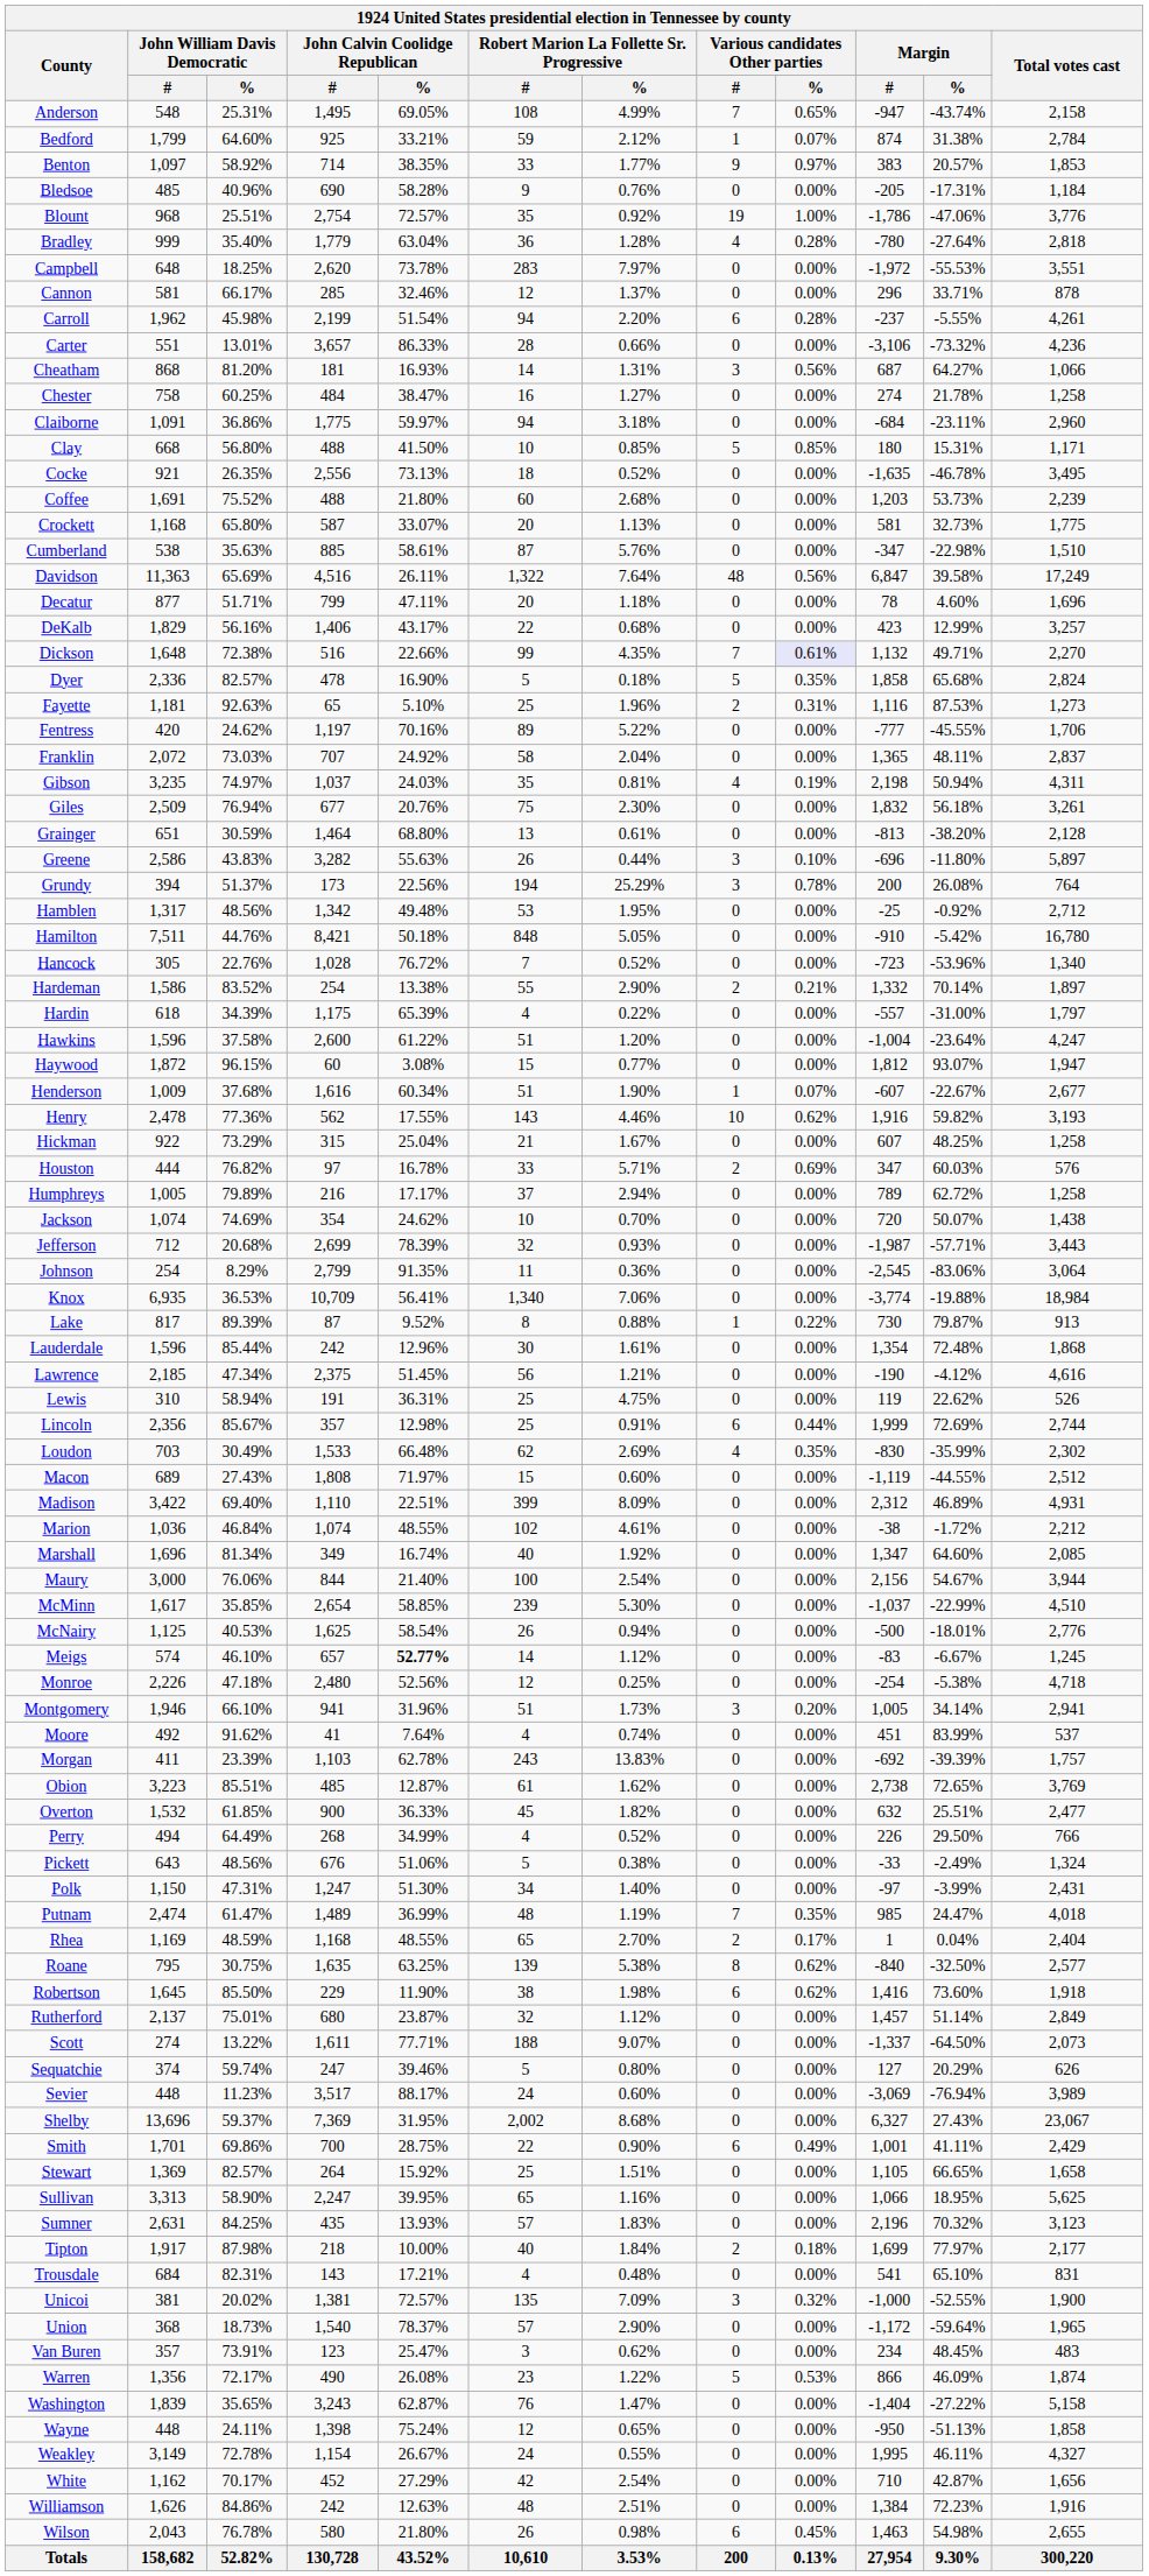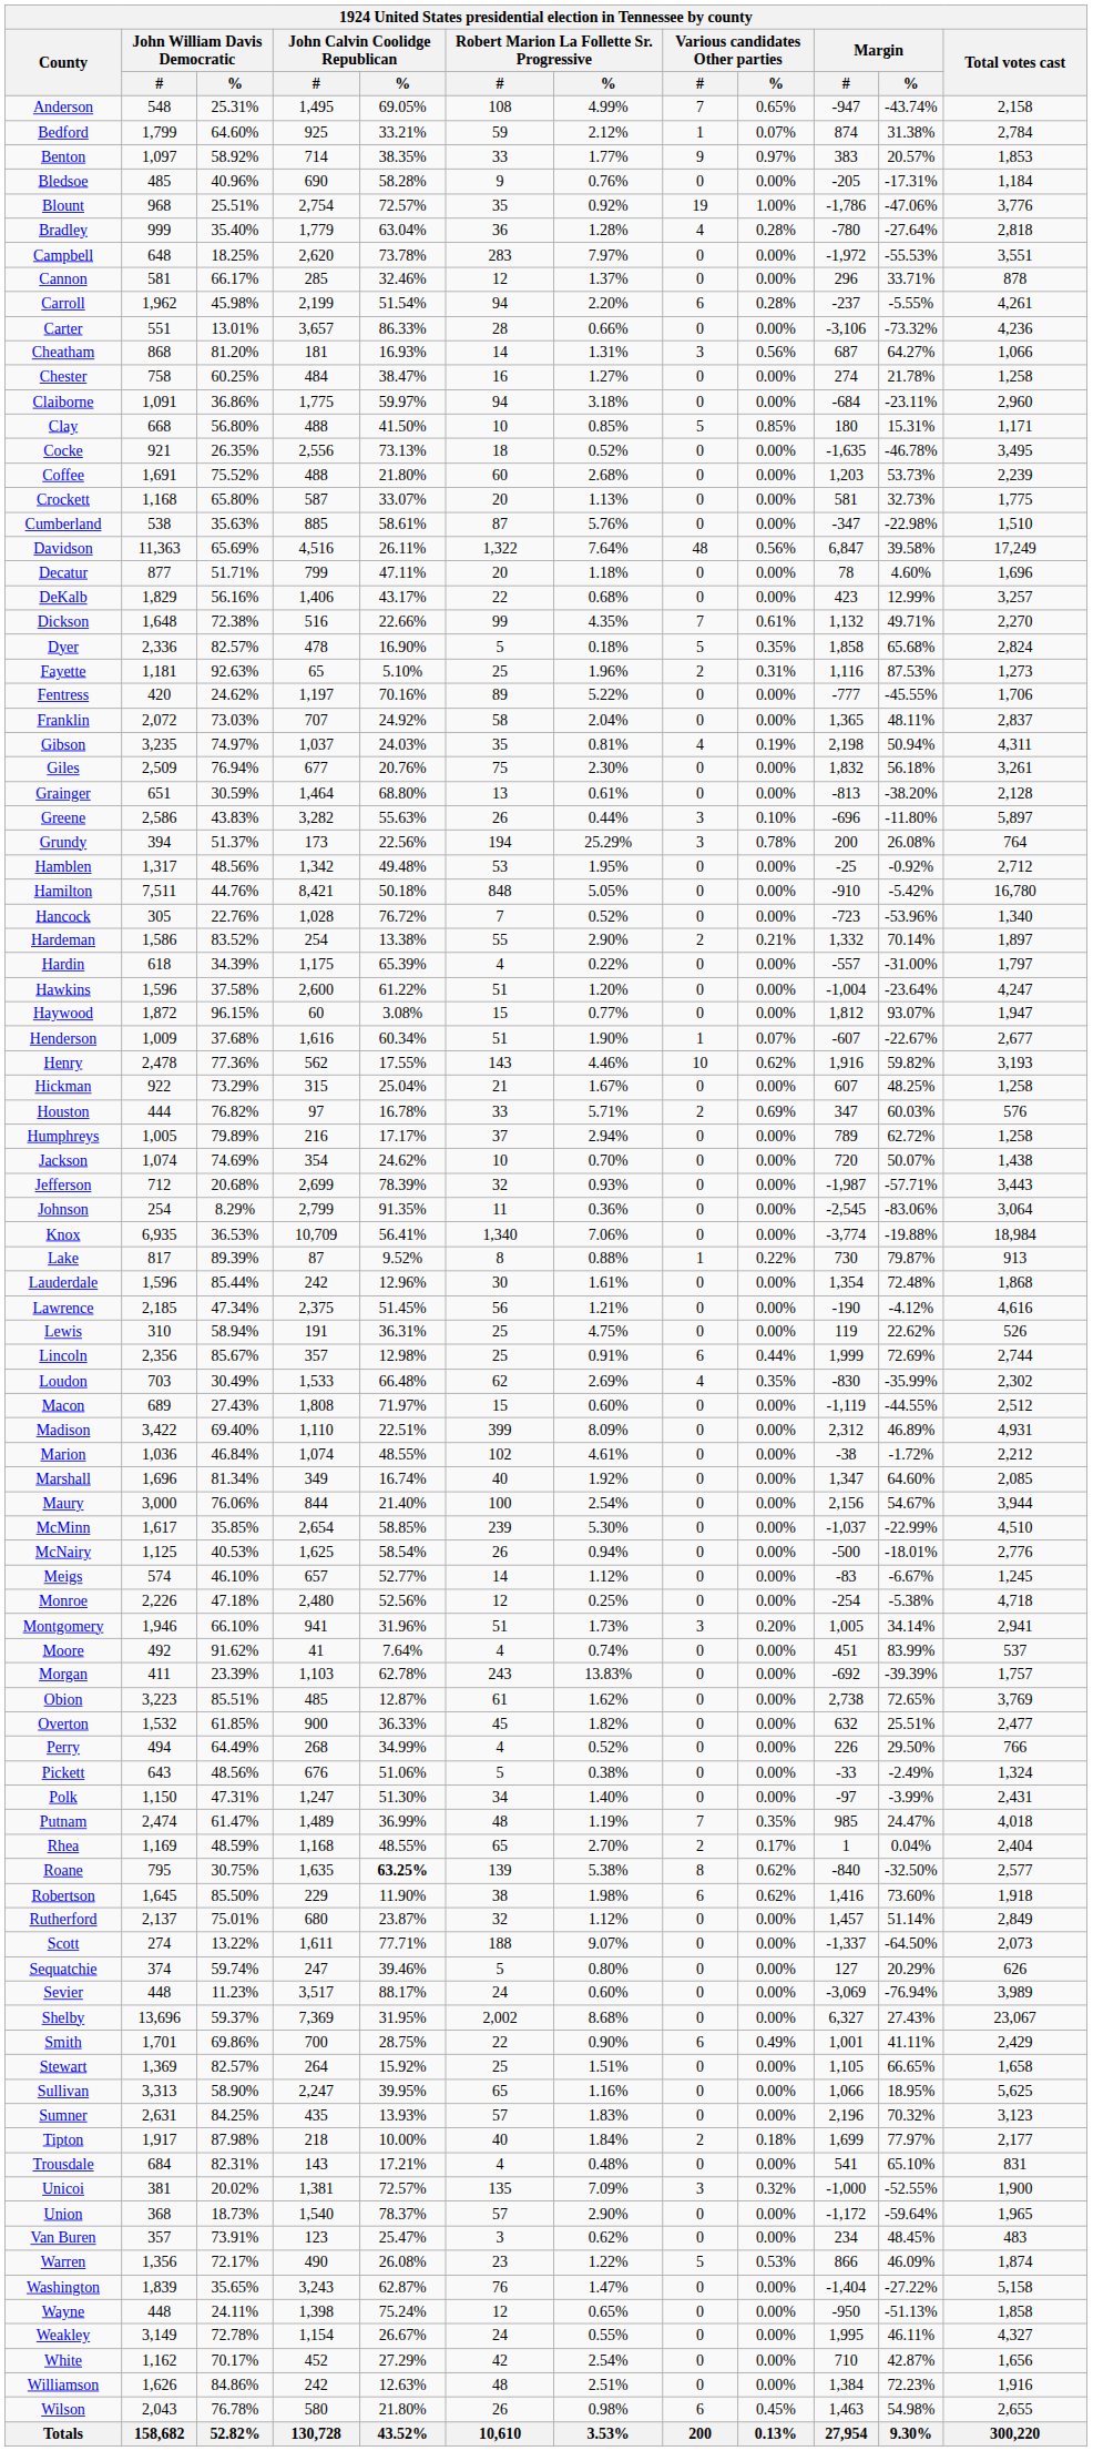Dickson | Various candidates Other parties / %: lavender background -> no background
Meigs | John Calvin Coolidge Republican / %: bold -> normal
Roane | John Calvin Coolidge Republican / %: normal -> bold
